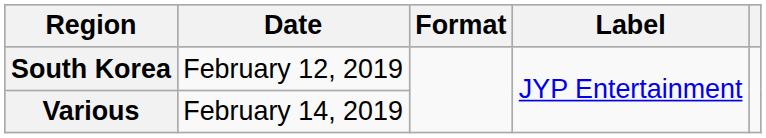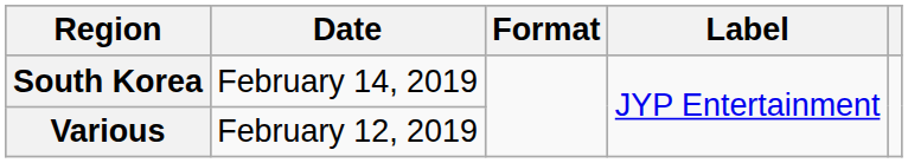South Korea | Date: February 12, 2019 -> February 14, 2019
Various | Date: February 14, 2019 -> February 12, 2019
